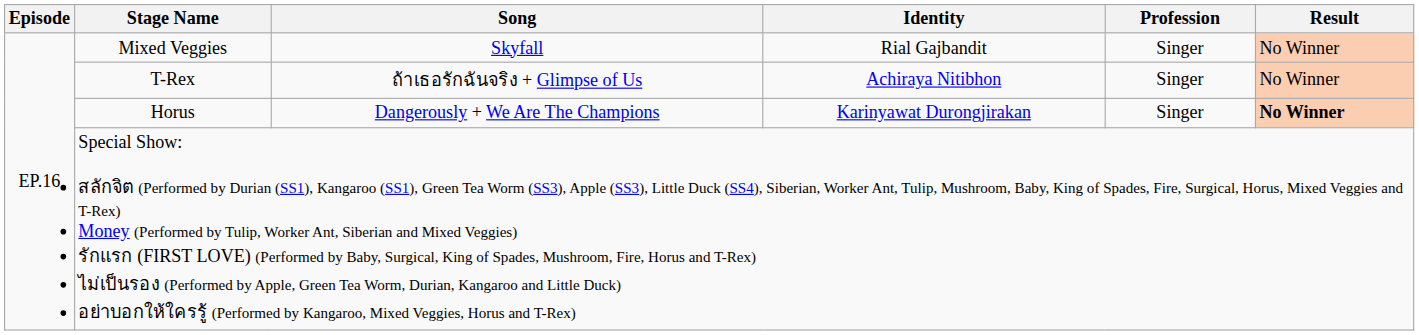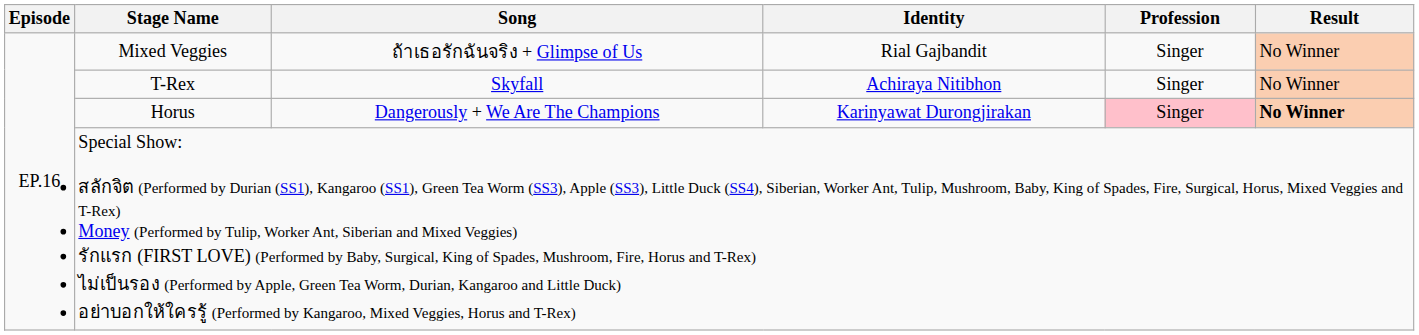Mixed Veggies | Song: Skyfall -> ถ้าเธอรักฉันจริง + Glimpse of Us
T-Rex | Song: ถ้าเธอรักฉันจริง + Glimpse of Us -> Skyfall
Horus | Profession: no background -> pink background
